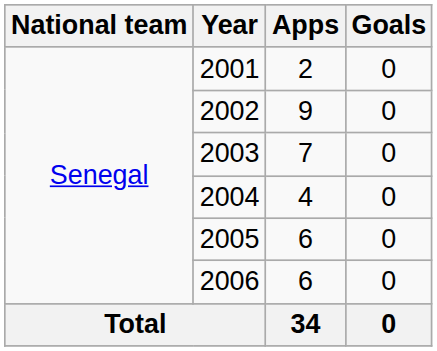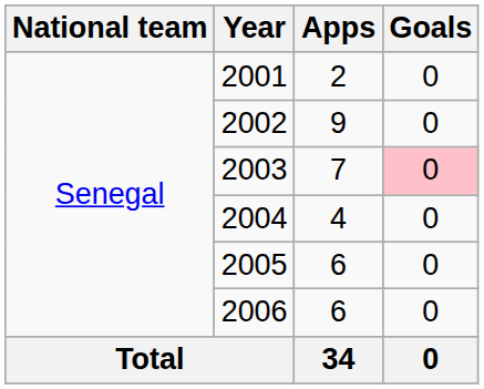2003 | Goals: no background -> pink background
